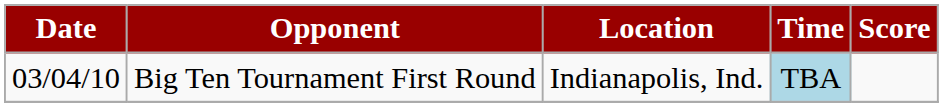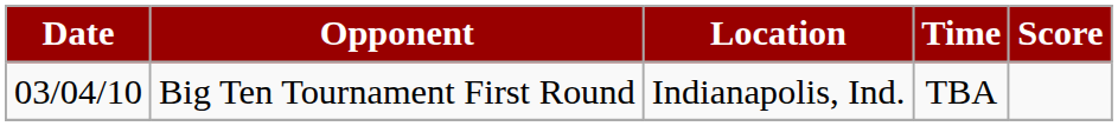Big Ten Tournament First Round | Time: lightblue background -> no background
